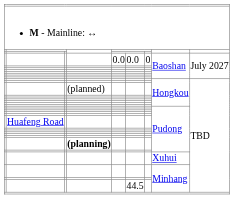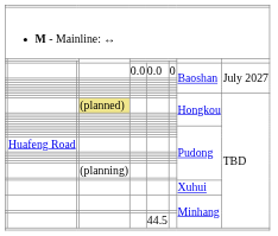(planned) | column 4: no background -> khaki background
(planning) | column 4: bold -> normal
